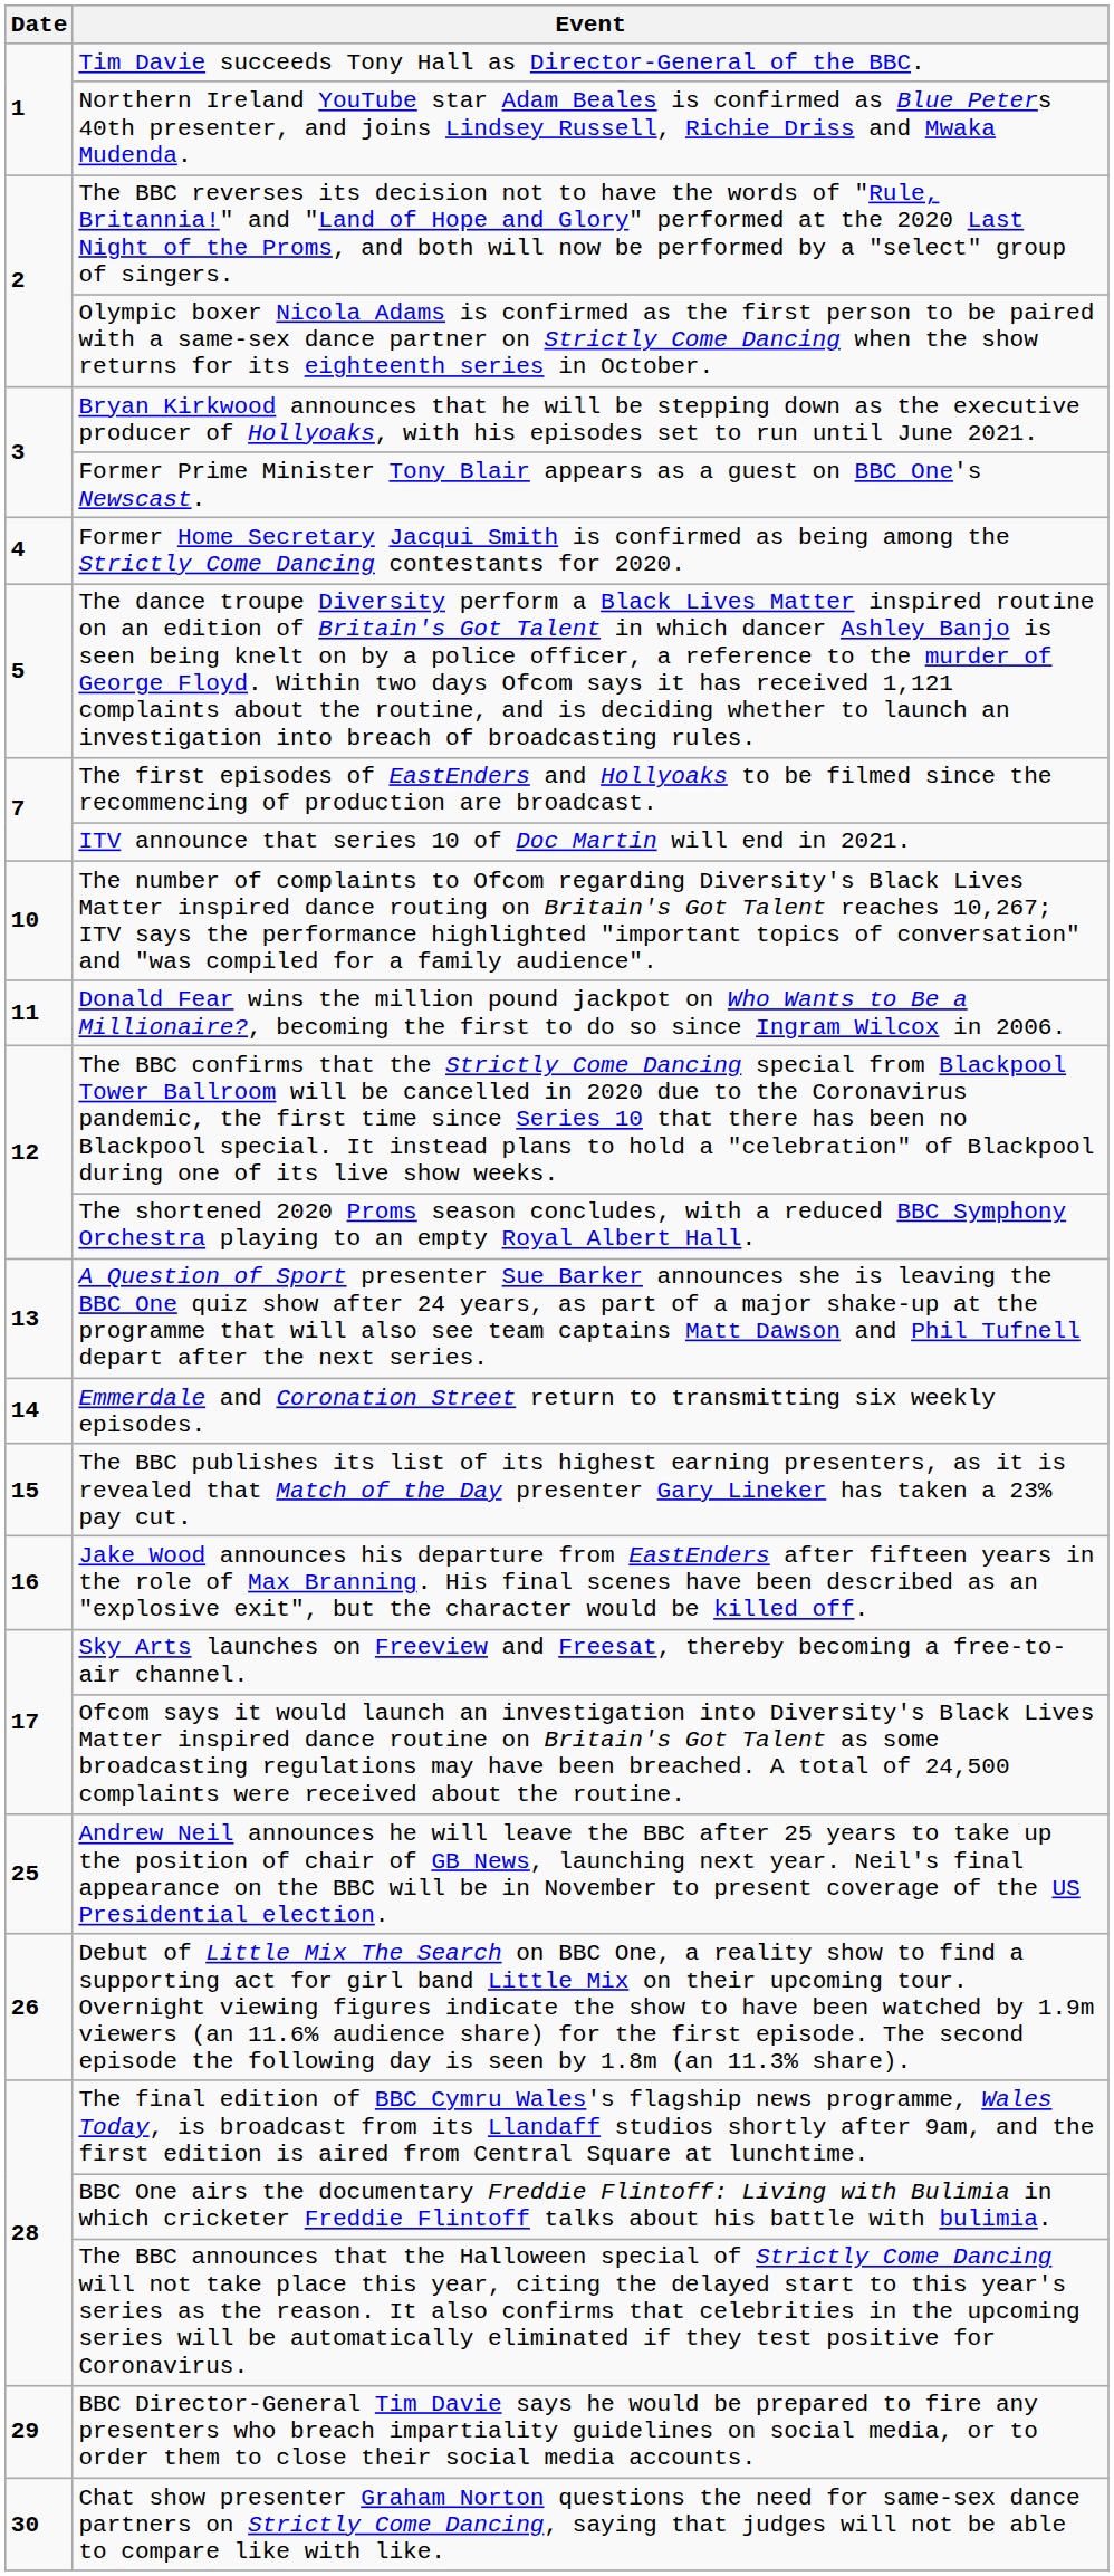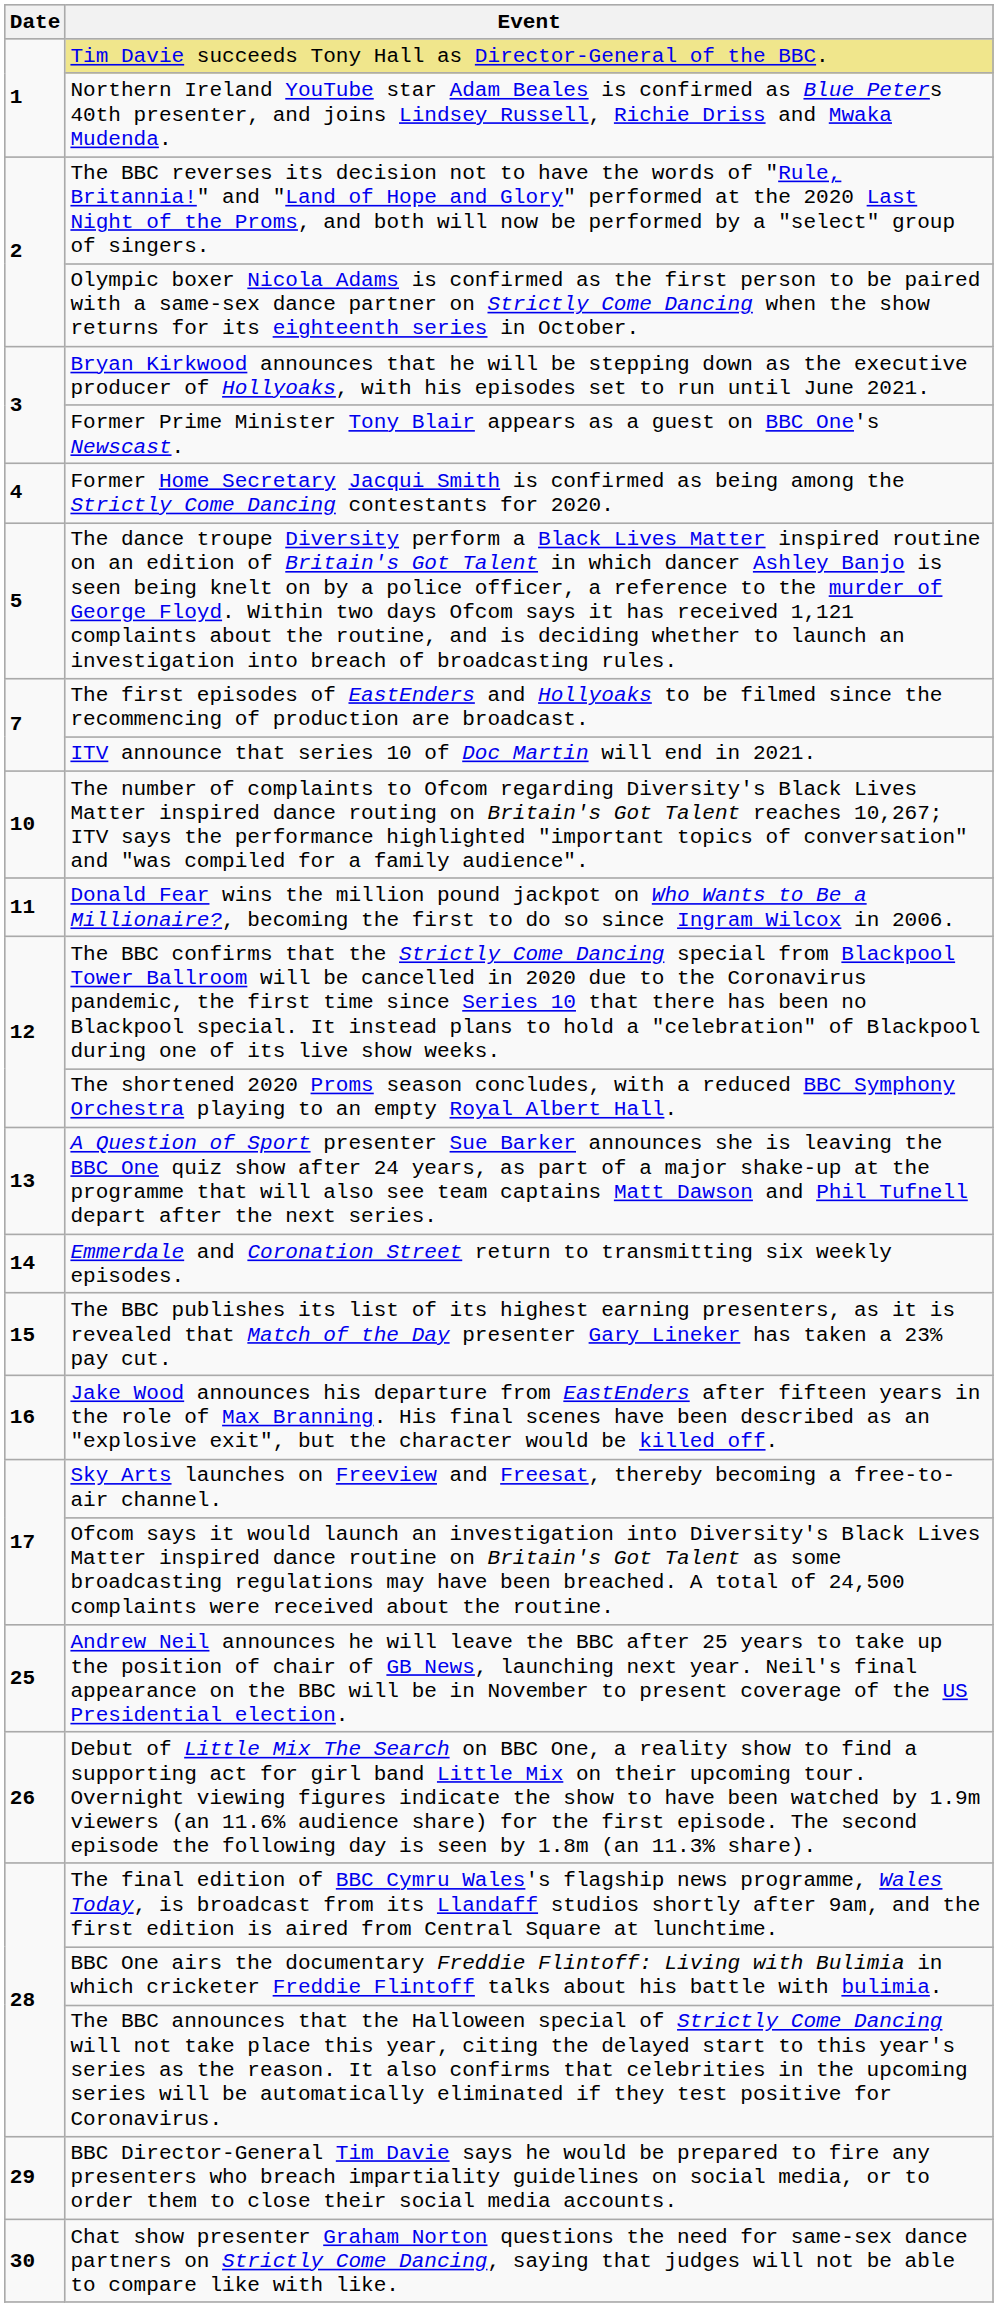Tim Davie succeeds Tony Hall as Director-General of the BBC. | Event: no background -> khaki background
